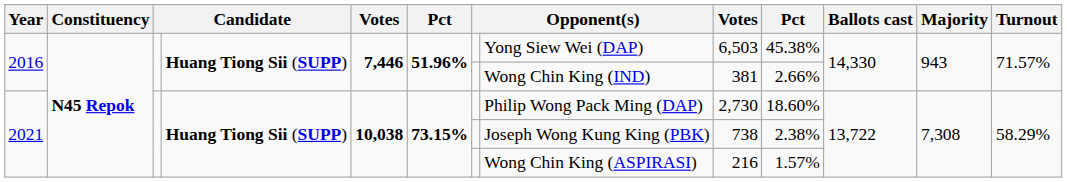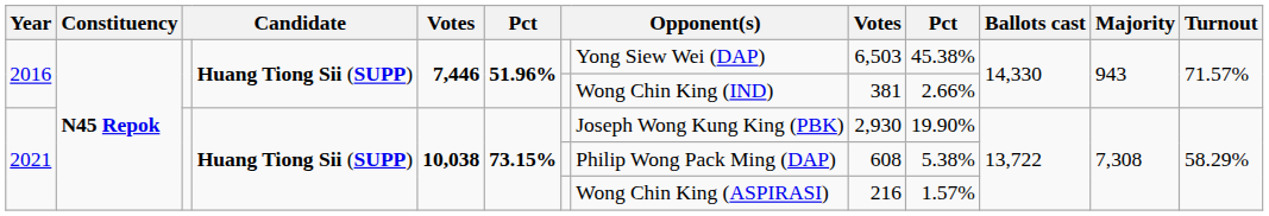row 4 | column 8: Philip Wong Pack Ming (DAP) -> Joseph Wong Kung King (PBK)
row 4 | column 9: 2,730 -> 2,930
row 4 | column 10: 18.60% -> 19.90%
row 5 | column 8: Joseph Wong Kung King (PBK) -> Philip Wong Pack Ming (DAP)
row 5 | column 9: 738 -> 608
row 5 | column 10: 2.38% -> 5.38%
